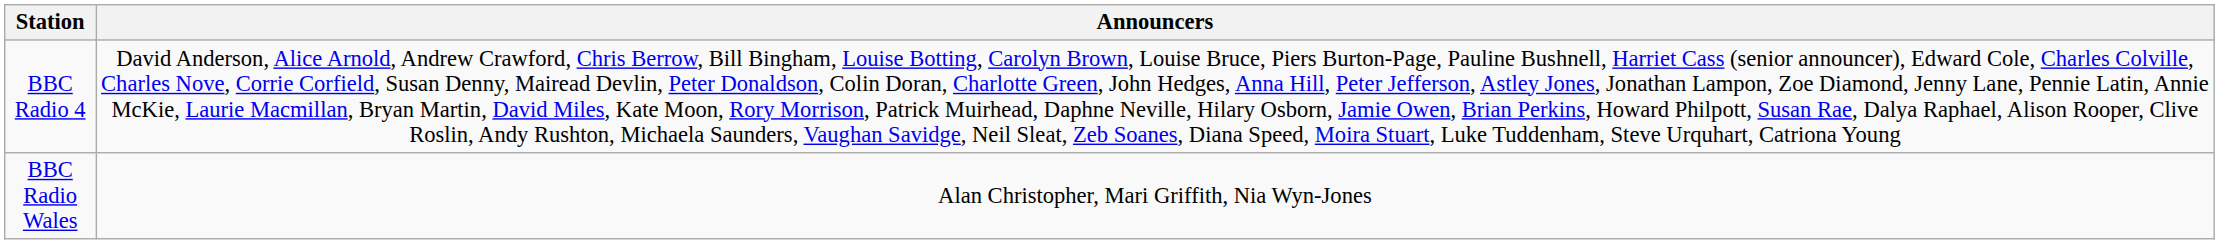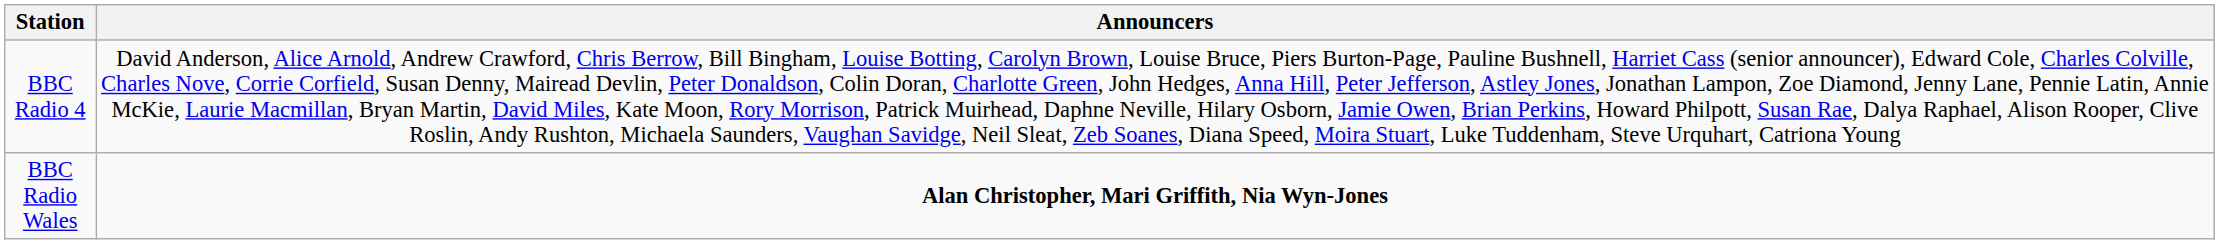BBC Radio Wales | Announcers: normal -> bold
